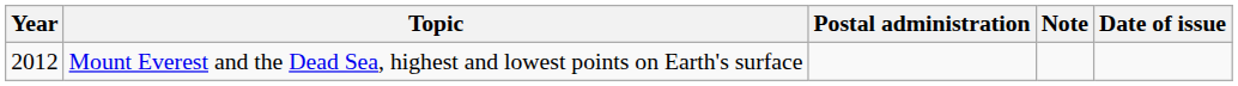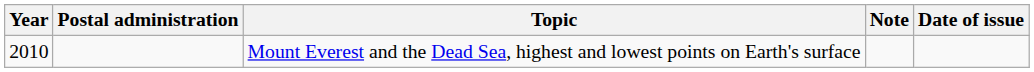columns swapped: Postal administration <-> Topic
row 2 | Year: 2012 -> 2010
